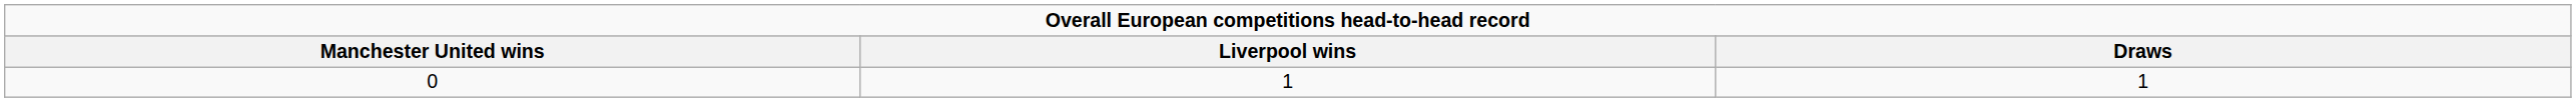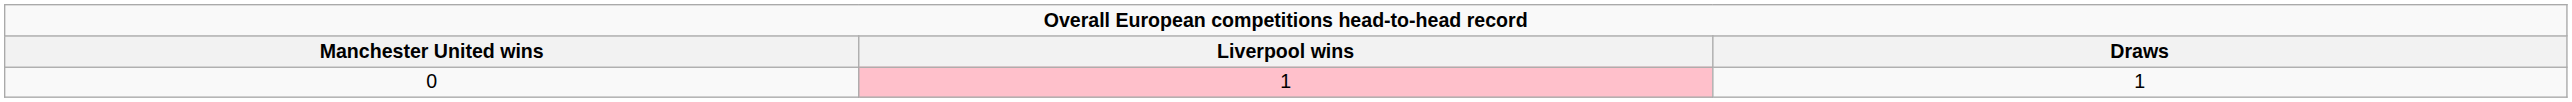0 | Liverpool wins: no background -> pink background
